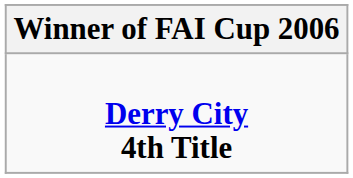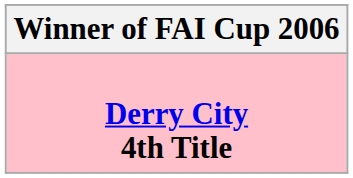row 2 | column 1: no background -> pink background
